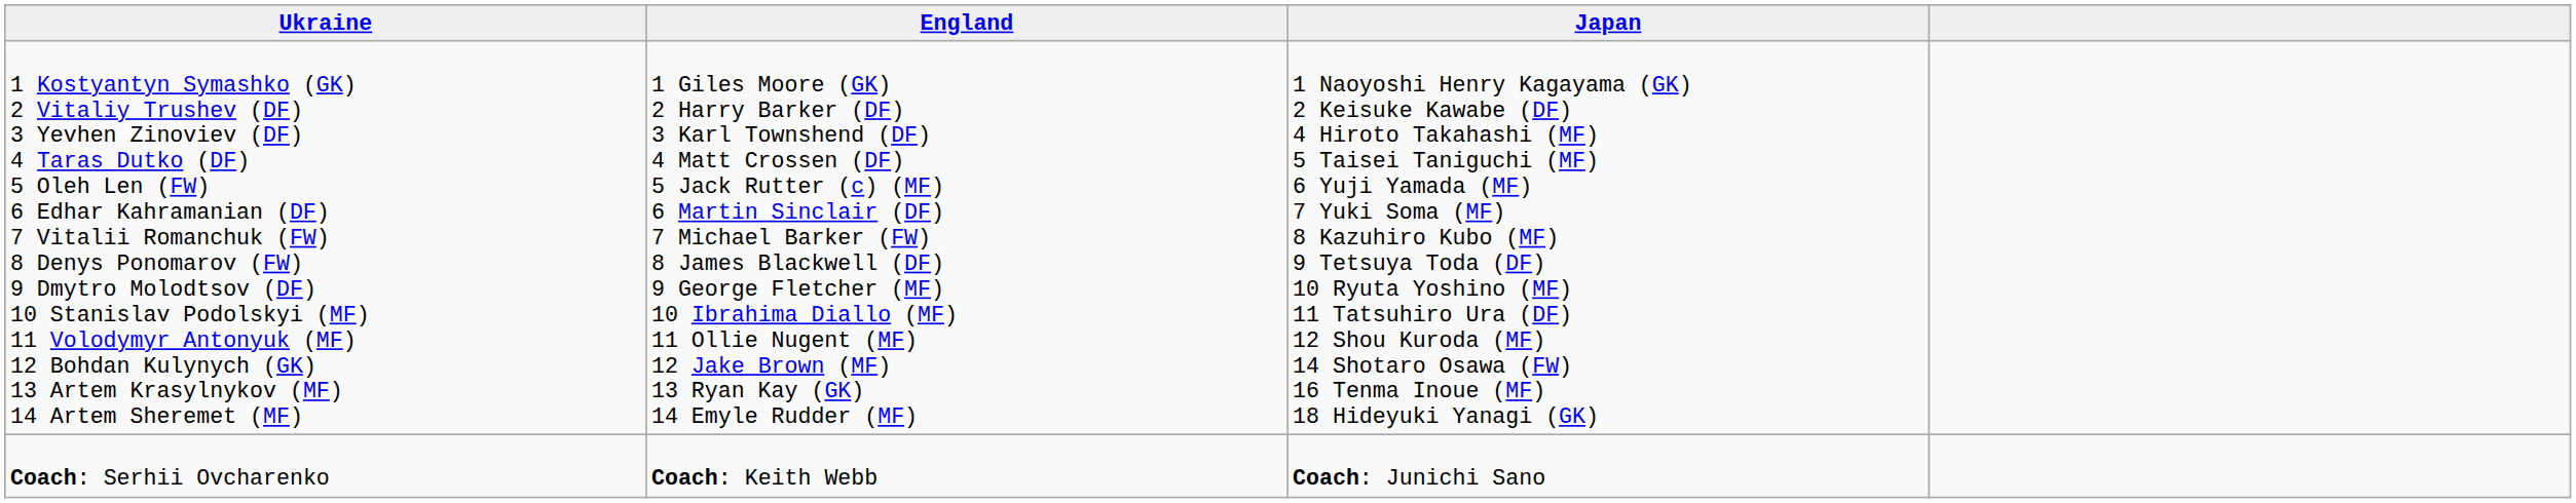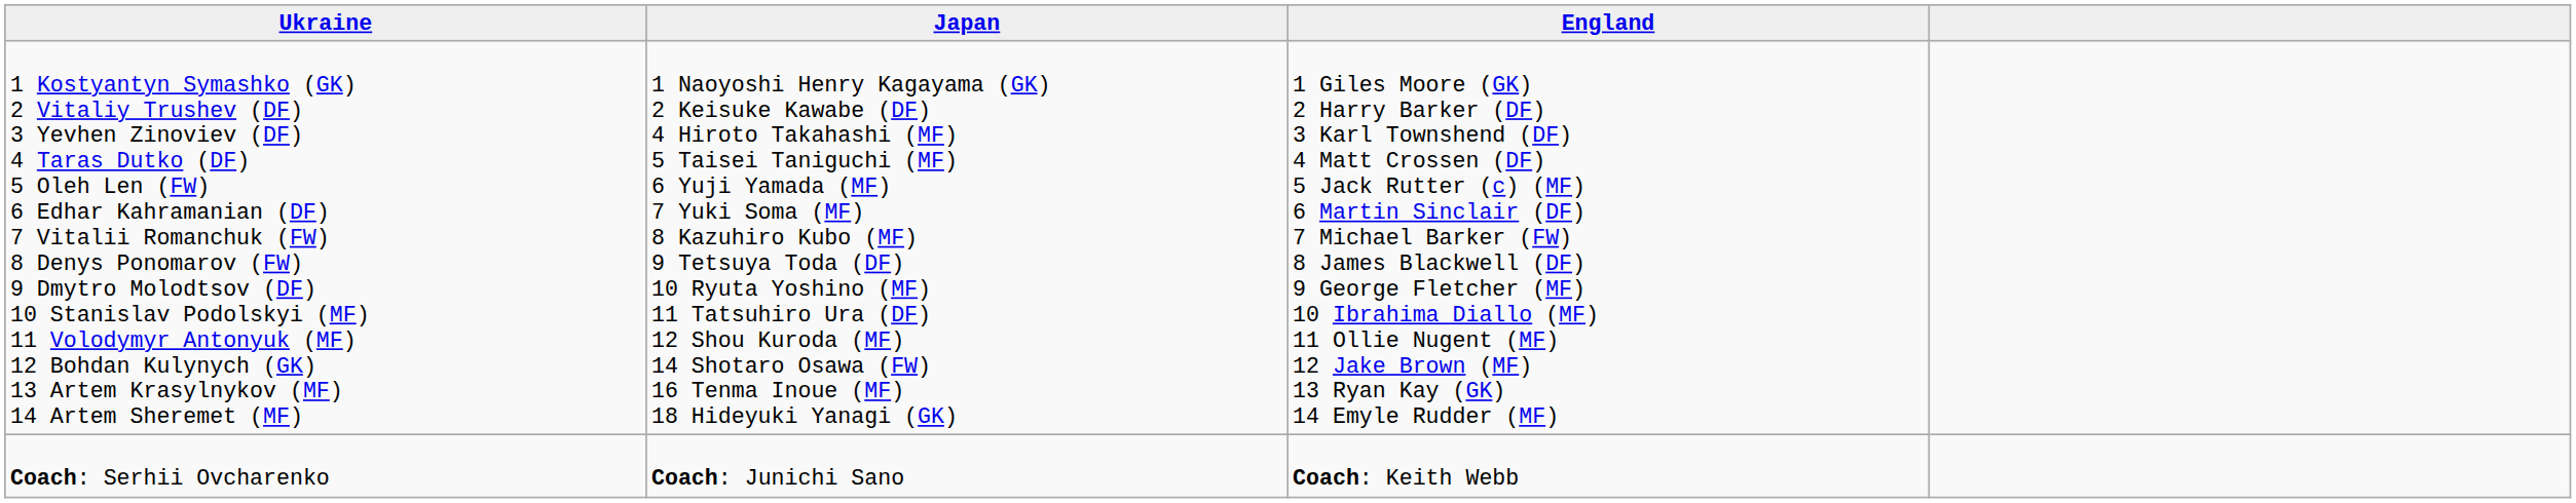columns swapped: England <-> Japan
